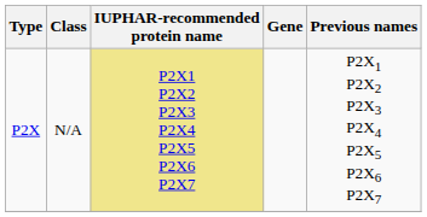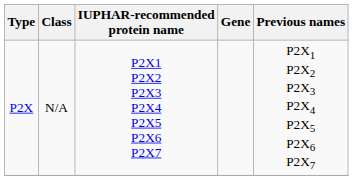P2X | IUPHAR-recommended protein name: khaki background -> no background
